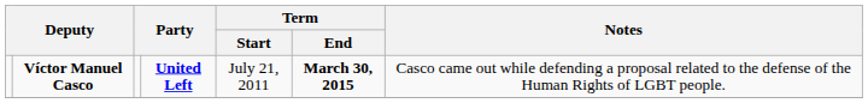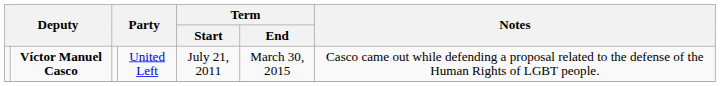Víctor Manuel Casco | column 4: bold -> normal
Víctor Manuel Casco | Term / End: bold -> normal
